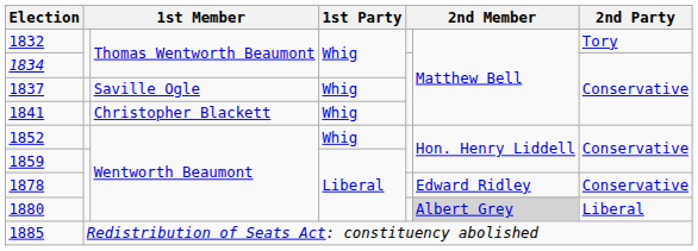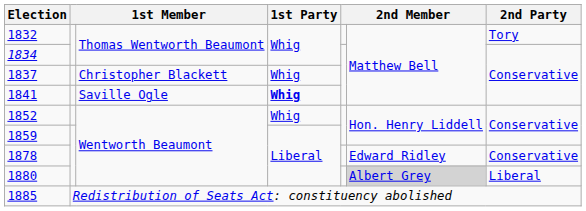1837 | column 3: Saville Ogle -> Christopher Blackett
1841 | column 3: Christopher Blackett -> Saville Ogle
1841 | 1st Party: normal -> bold
